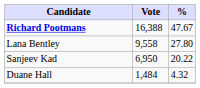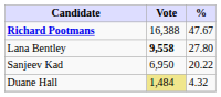Lana Bentley | Vote: normal -> bold
Duane Hall | Vote: no background -> khaki background
